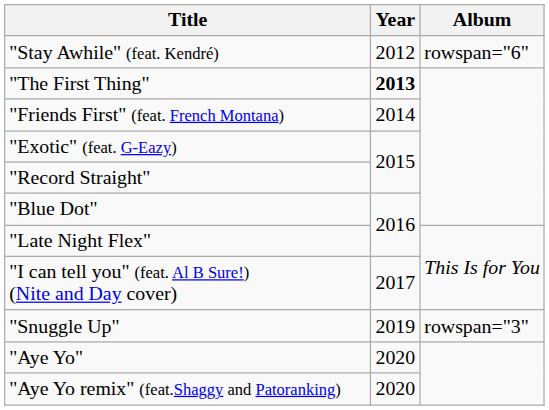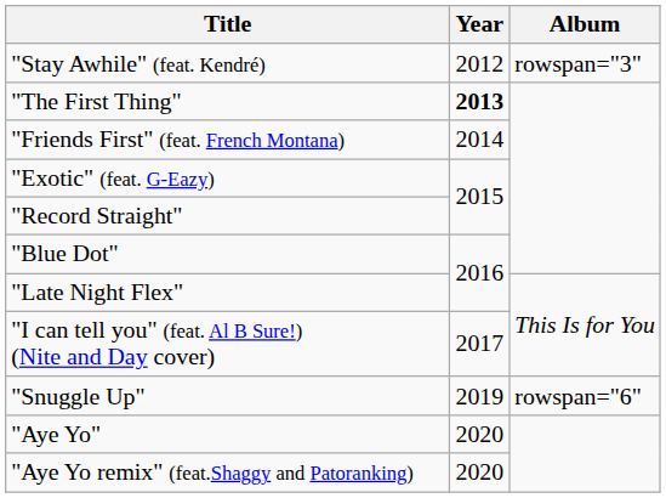"Stay Awhile" (feat. Kendré) | Album: rowspan="6" -> rowspan="3"
"Snuggle Up" | Album: rowspan="3" -> rowspan="6"
